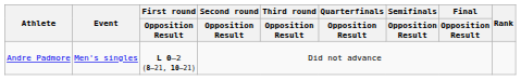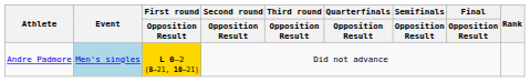Andre Padmore | Event: no background -> lightblue background
Andre Padmore | First round / Opposition Result: no background -> gold background
